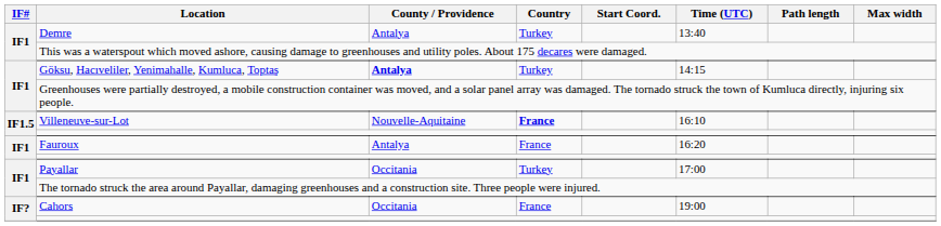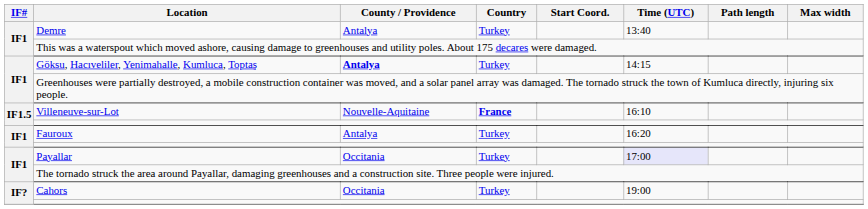Fauroux | Country: France -> Turkey
Payallar | Time (UTC): no background -> lavender background
Cahors | Country: France -> Turkey
